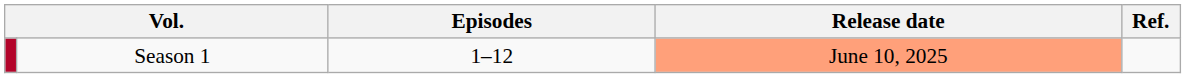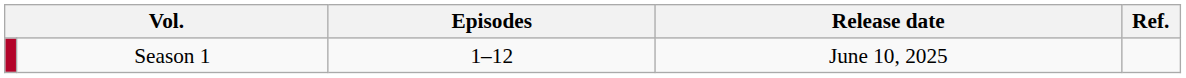Season 1 | Release date: lightsalmon background -> no background
